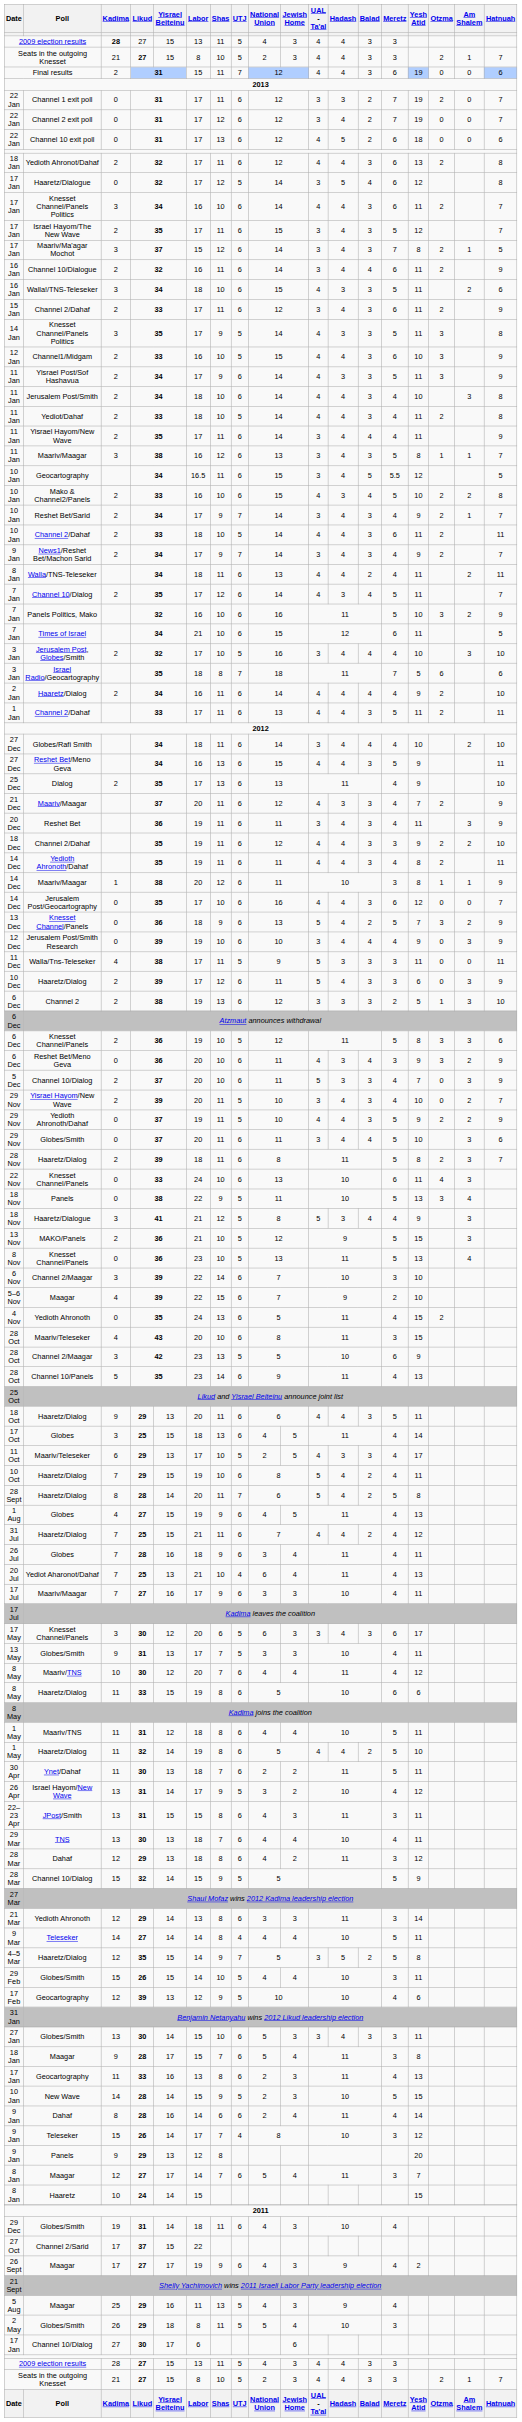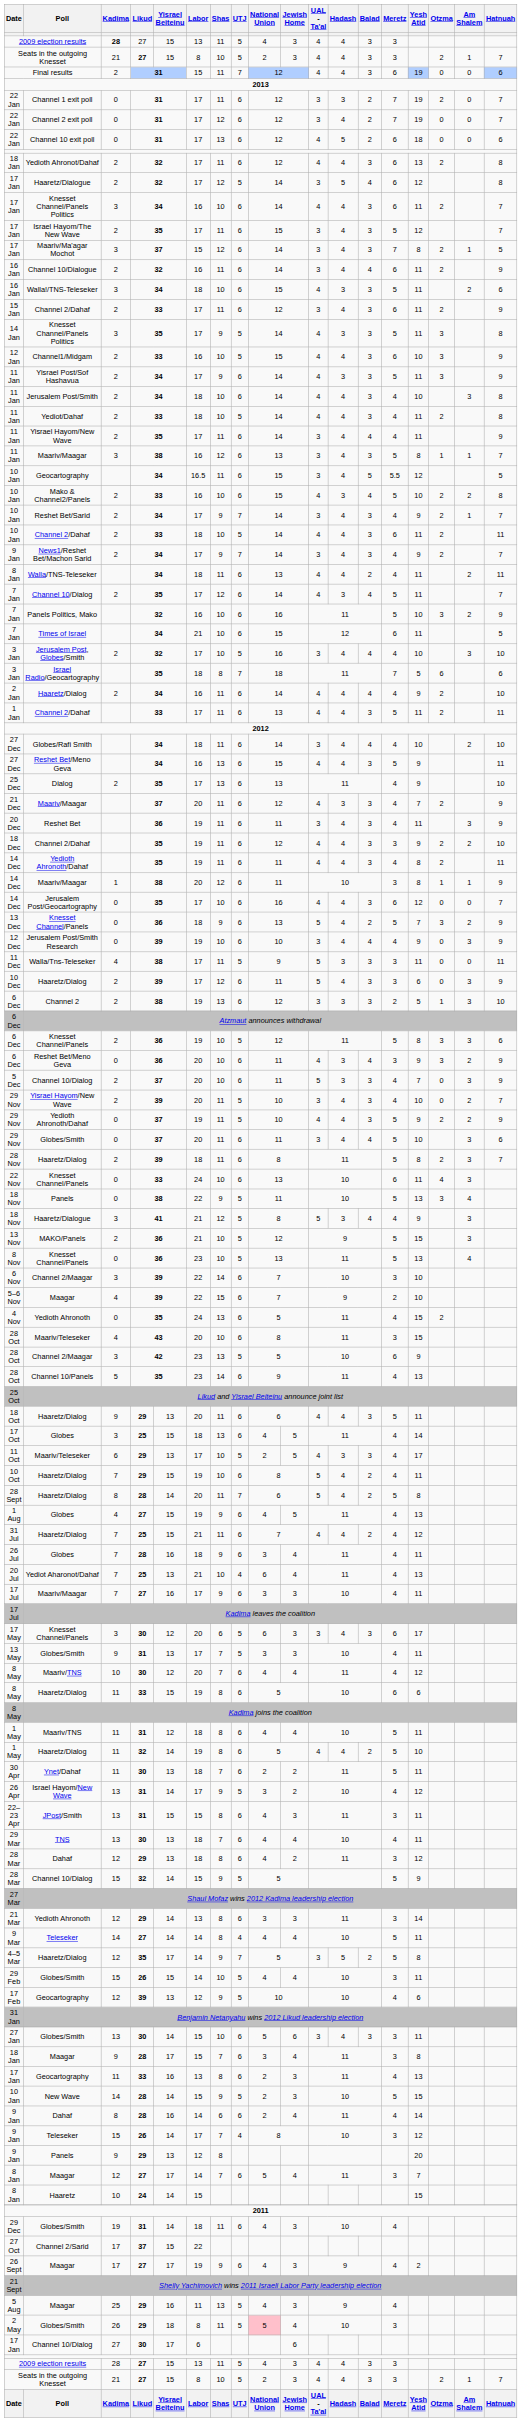17 Jan / Haaretz/Dialogue | Kadima: 0 -> 2
4–5 Mar | Yisrael Beiteinu: 15 -> 17
27 Jan | Jewish Home: 3 -> 6
18 Jan / Maagar | National Union: 5 -> 3
2 May | National Union: no background -> pink background
